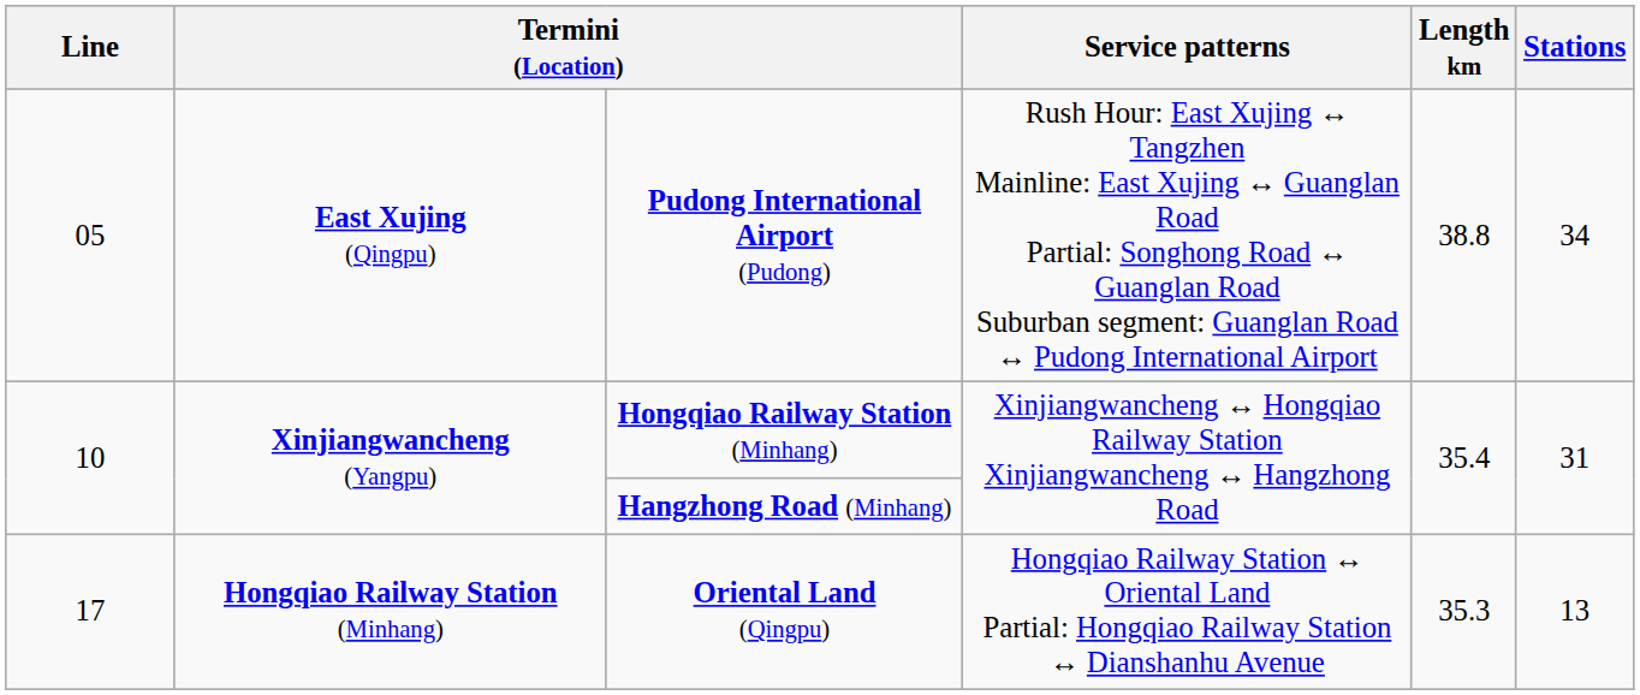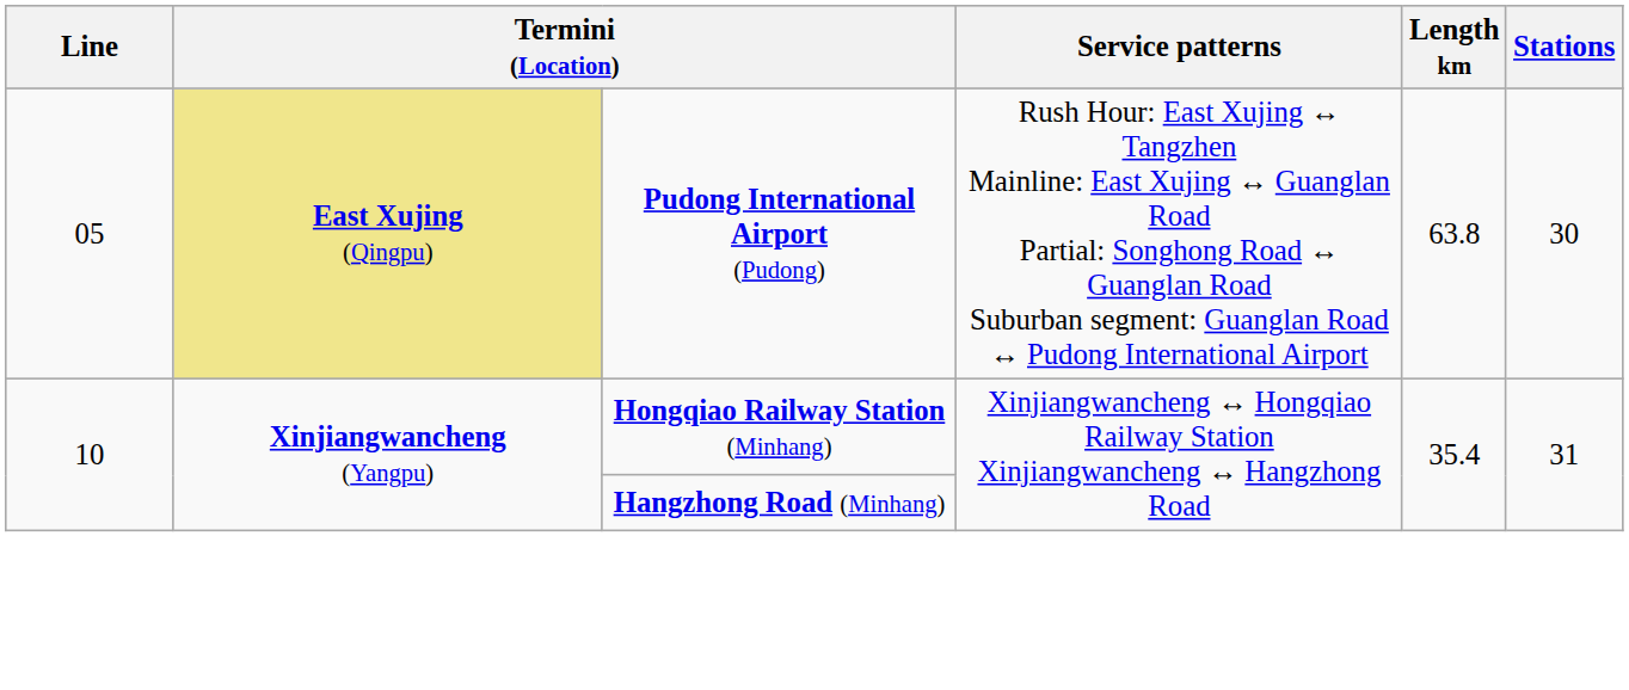Pudong International Airport (Pudong) | column 2: no background -> khaki background
Pudong International Airport (Pudong) | Length km: 38.8 -> 63.8
Pudong International Airport (Pudong) | Stations: 34 -> 30
- row: 17 | Hongqiao Railway Station (Minhang) | Oriental Land (Qingpu) | Hongqiao Railway Station ↔ Oriental Land Partial: Hongqiao Railway Station ↔ Dianshanhu Avenue | 35.3 | 13
